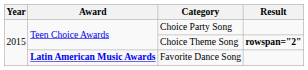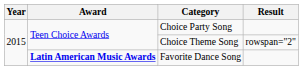Choice Theme Song | Result: bold -> normal
